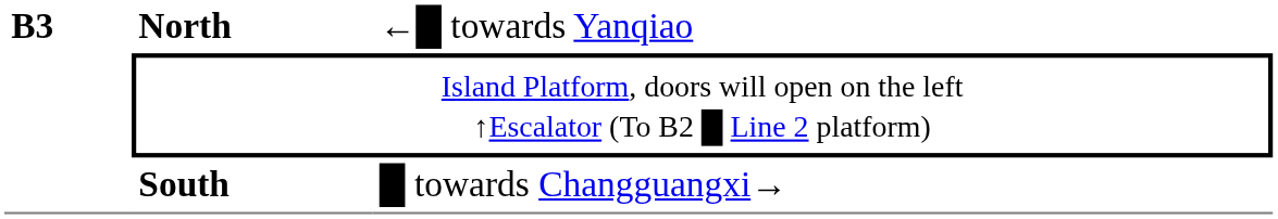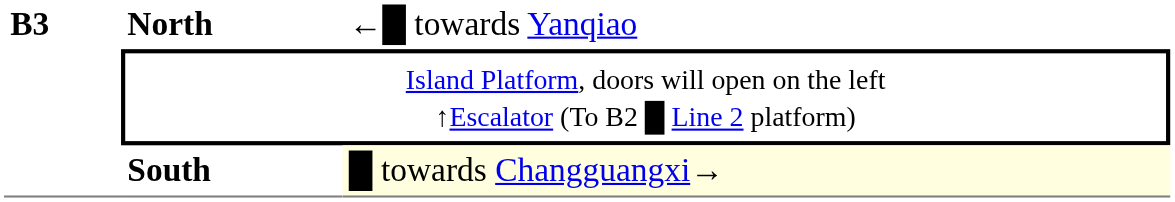South | column 3: no background -> lightyellow background
